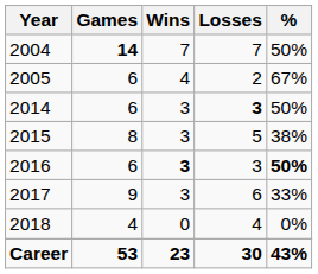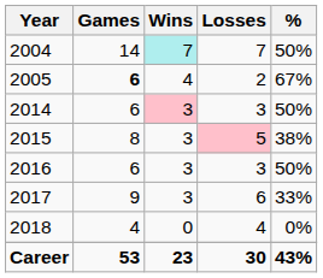2004 | Games: bold -> normal
2004 | Wins: no background -> paleturquoise background
2005 | Games: normal -> bold
2014 | Wins: no background -> pink background
2014 | Losses: bold -> normal
2015 | Losses: no background -> pink background
2016 | Wins: bold -> normal
2016 | %: bold -> normal
